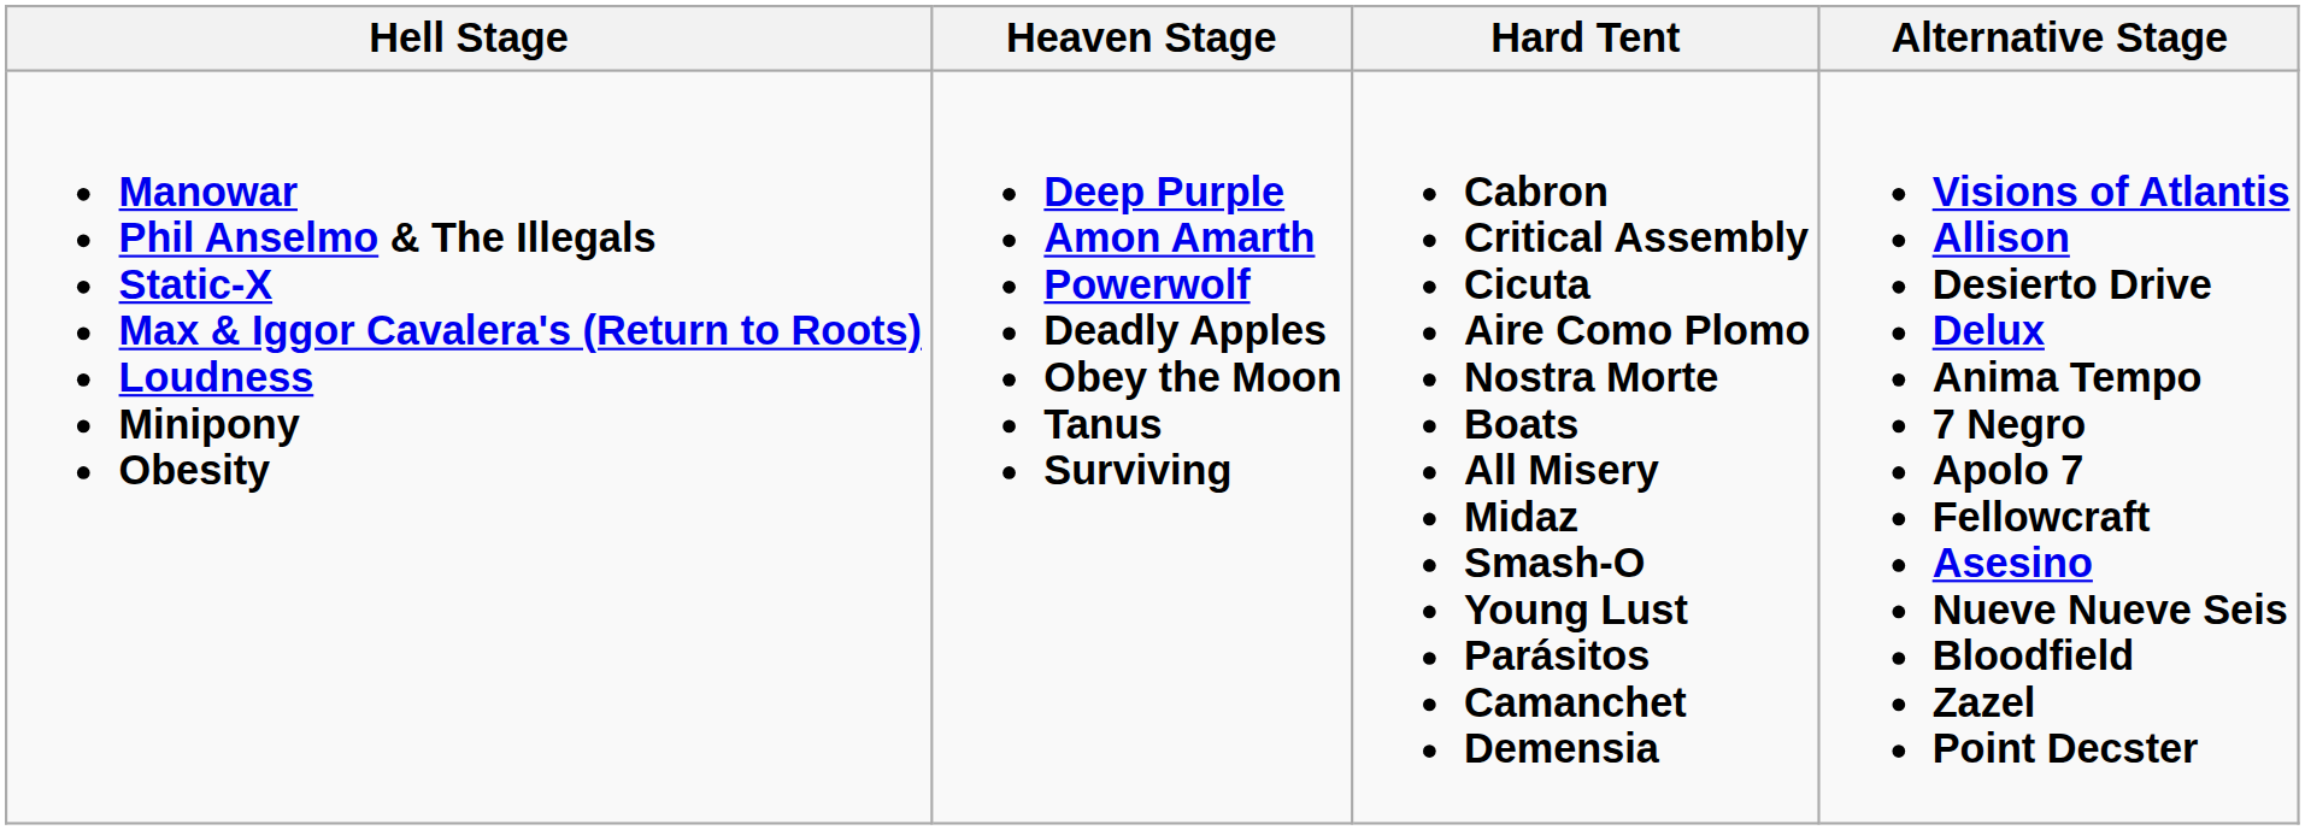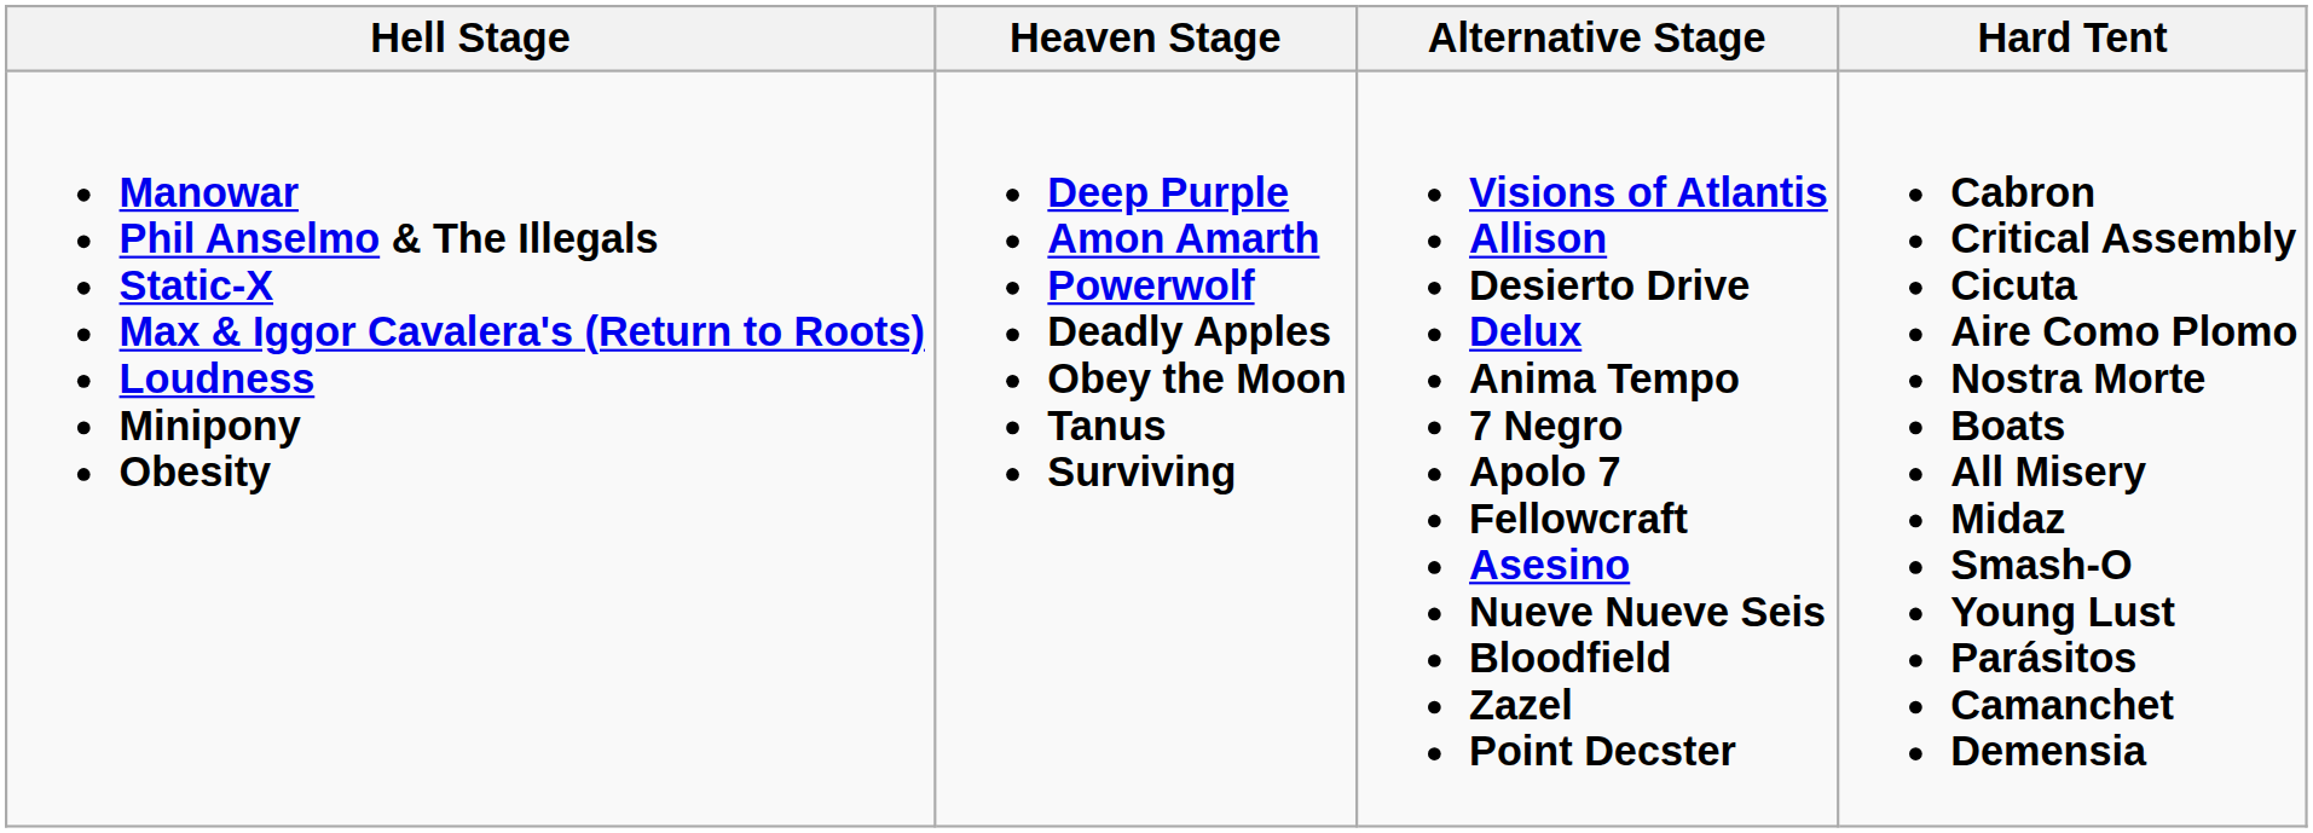columns swapped: Alternative Stage <-> Hard Tent
